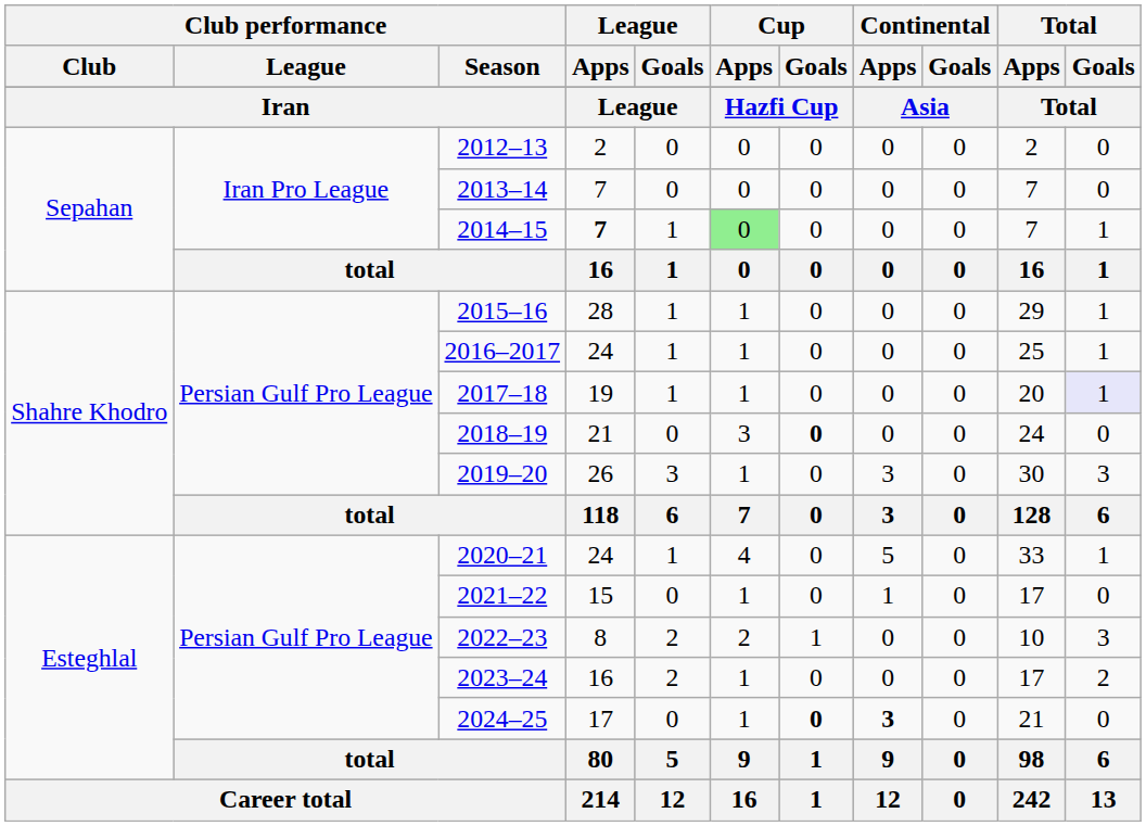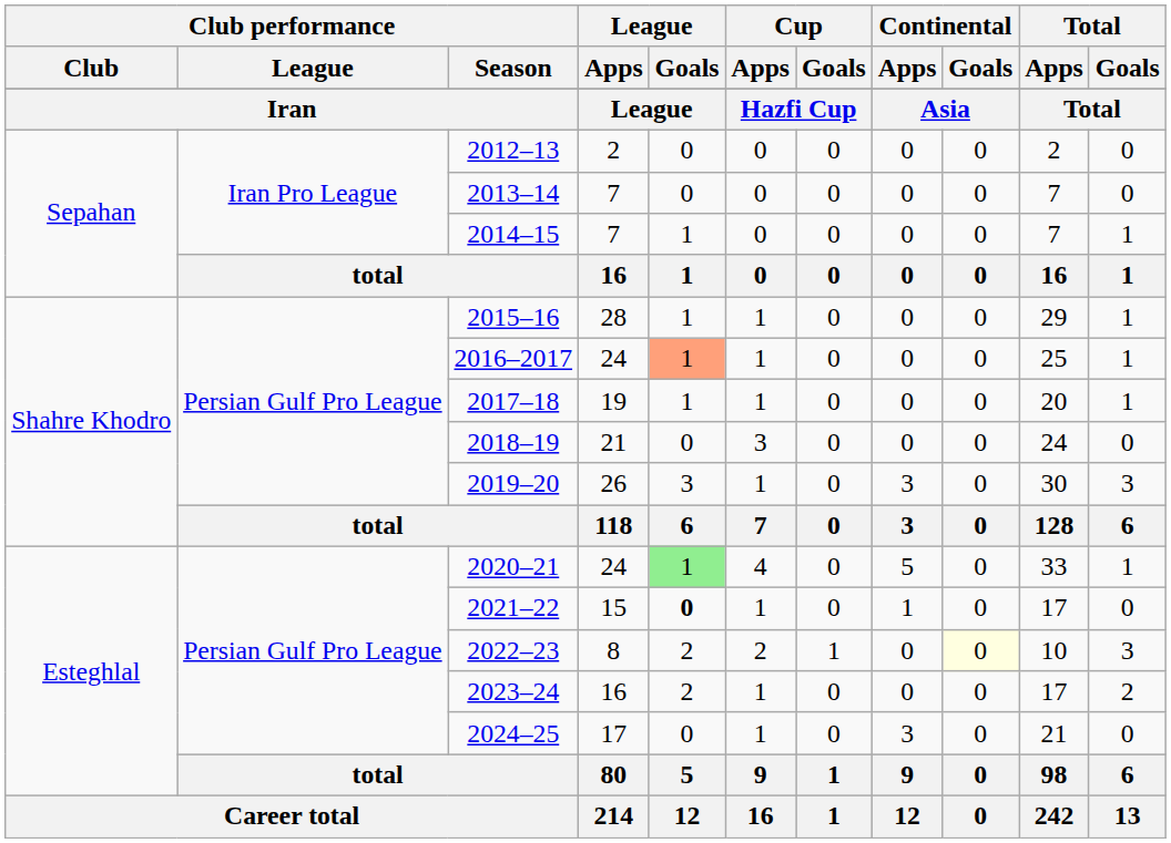2014–15 | League / Apps: bold -> normal
2014–15 | Cup / Apps: lightgreen background -> no background
2016–2017 | League / Goals: no background -> lightsalmon background
2017–18 | Total / Goals: lavender background -> no background
2018–19 | Cup / Goals: bold -> normal
2020–21 | League / Goals: no background -> lightgreen background
2021–22 | League / Goals: normal -> bold
2022–23 | Continental / Goals: no background -> lightyellow background
2024–25 | Cup / Goals: bold -> normal
2024–25 | Continental / Apps: bold -> normal
